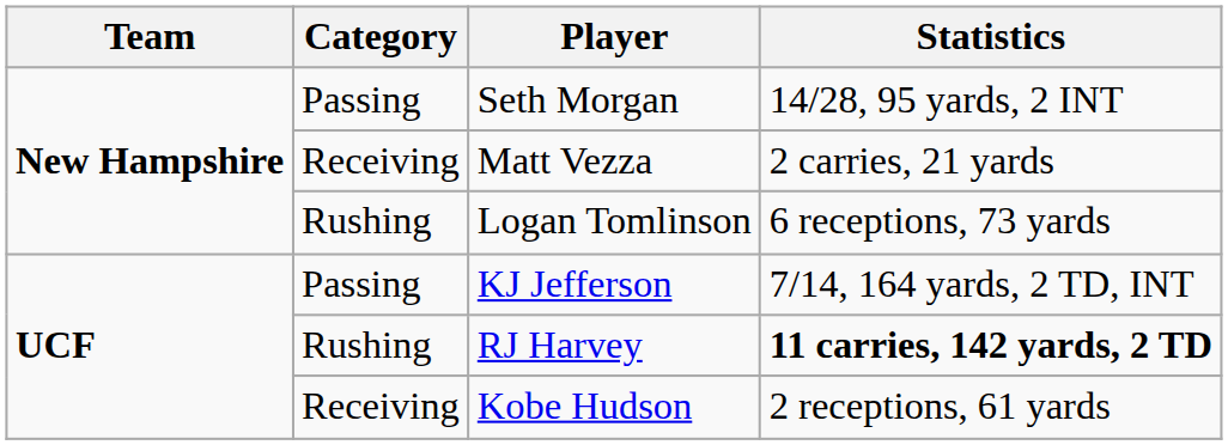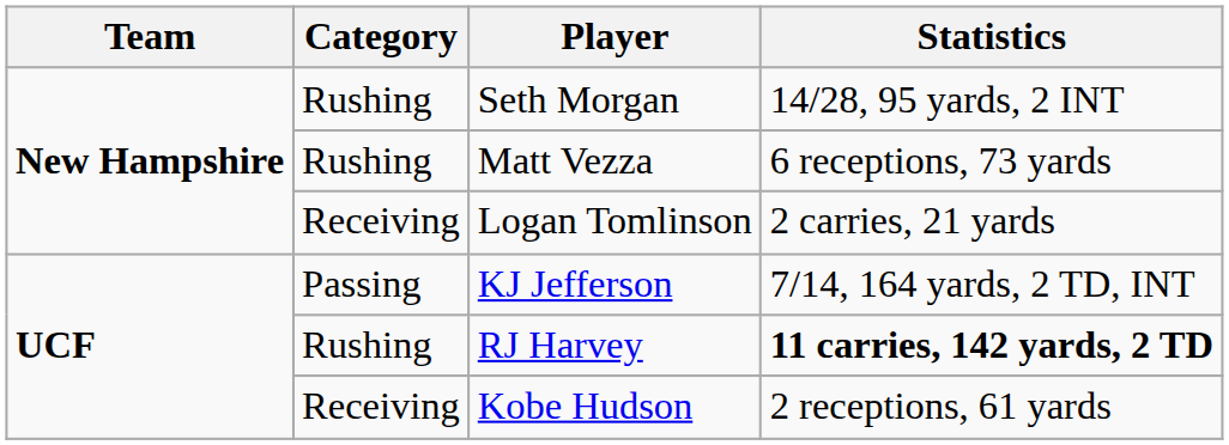Seth Morgan | Category: Passing -> Rushing
Matt Vezza | Category: Receiving -> Rushing
Matt Vezza | Statistics: 2 carries, 21 yards -> 6 receptions, 73 yards
Logan Tomlinson | Category: Rushing -> Receiving
Logan Tomlinson | Statistics: 6 receptions, 73 yards -> 2 carries, 21 yards
